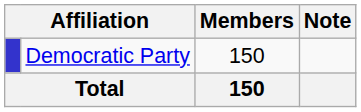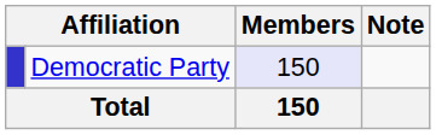Democratic Party | Members: no background -> lavender background
